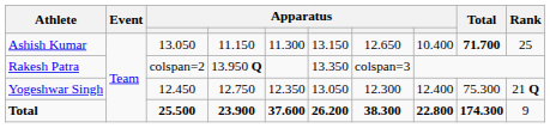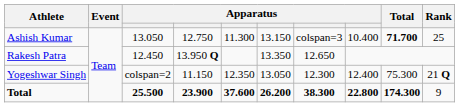Ashish Kumar | column 4: 11.150 -> 12.750
Ashish Kumar | column 7: 12.650 -> colspan=3
Rakesh Patra | column 3: colspan=2 -> 12.450
Rakesh Patra | column 7: colspan=3 -> 12.650
Yogeshwar Singh | column 3: 12.450 -> colspan=2
Yogeshwar Singh | column 4: 12.750 -> 11.150
